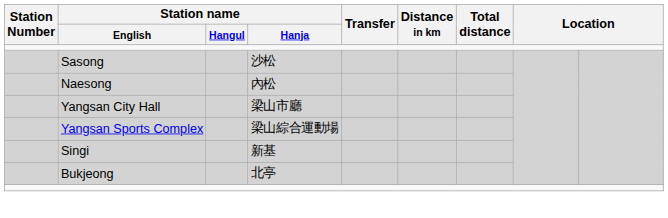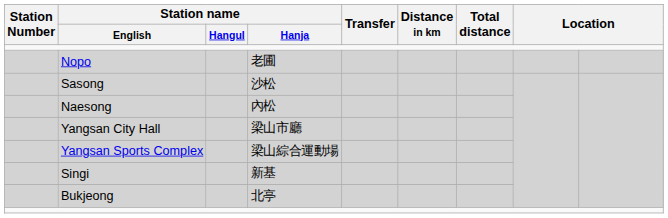+ row: Nopo | 老圃
